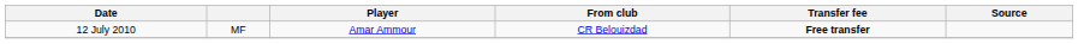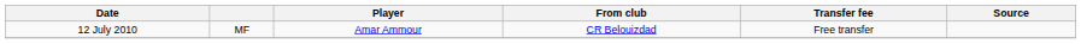12 July 2010 | Transfer fee: bold -> normal
